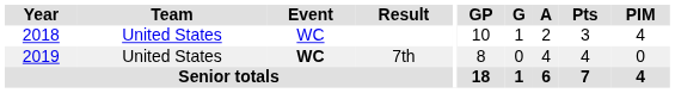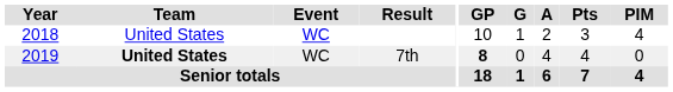7th | Team: normal -> bold
7th | Event: bold -> normal
7th | GP: normal -> bold
